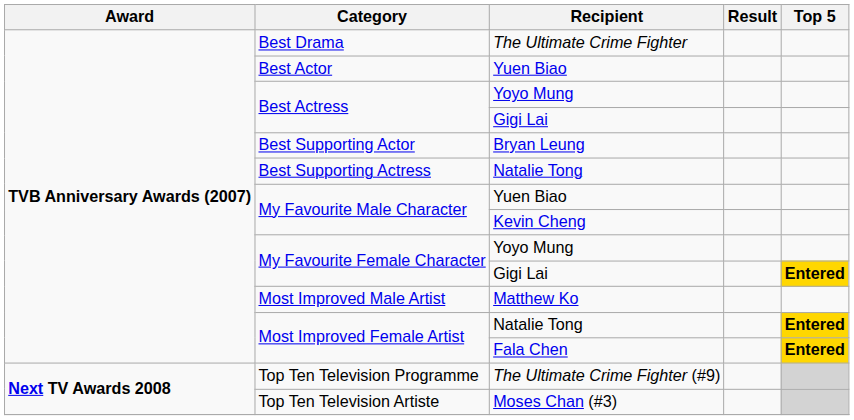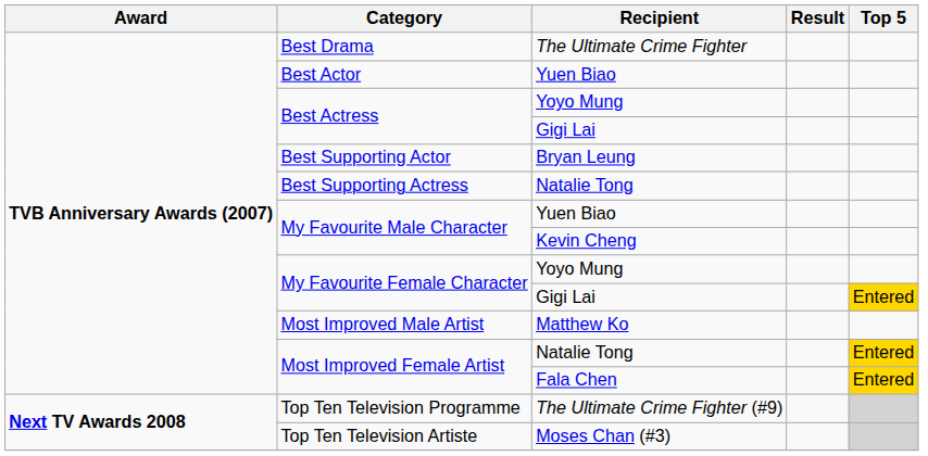My Favourite Female Character / Gigi Lai | Top 5: bold -> normal
Most Improved Female Artist / Natalie Tong | Top 5: bold -> normal
Most Improved Female Artist / Fala Chen | Top 5: bold -> normal
